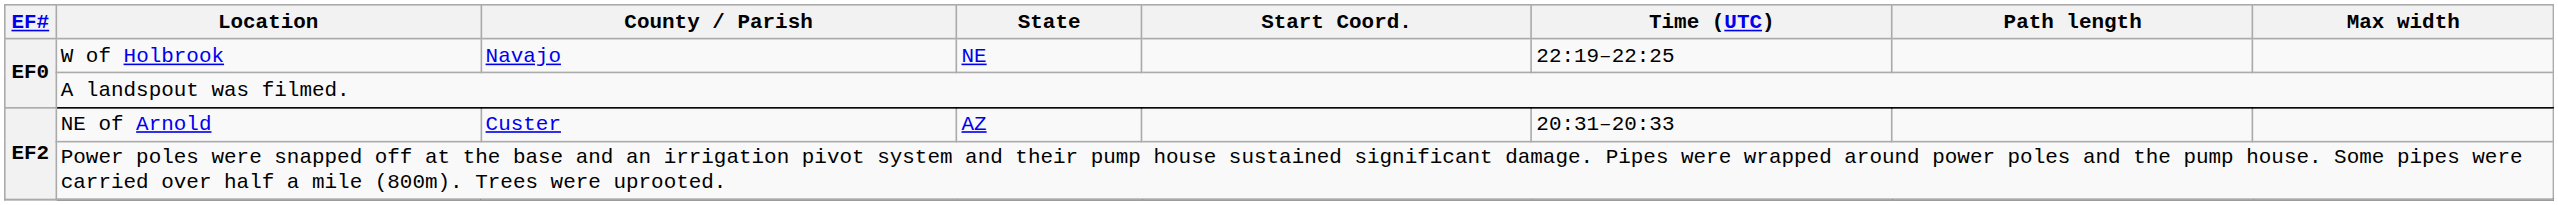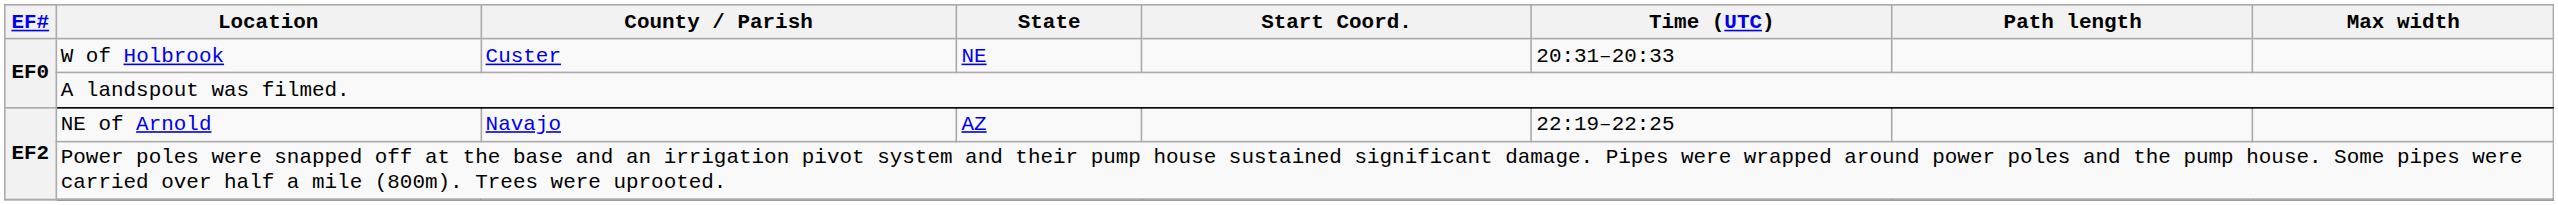W of Holbrook | County / Parish: Navajo -> Custer
W of Holbrook | Time (UTC): 22:19–22:25 -> 20:31–20:33
NE of Arnold | County / Parish: Custer -> Navajo
NE of Arnold | Time (UTC): 20:31–20:33 -> 22:19–22:25
